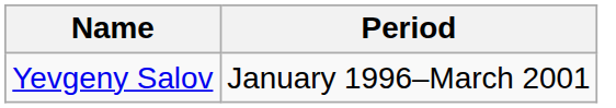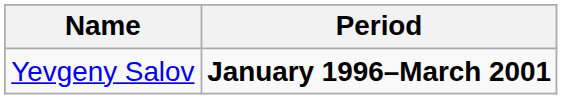Yevgeny Salov | Period: normal -> bold
